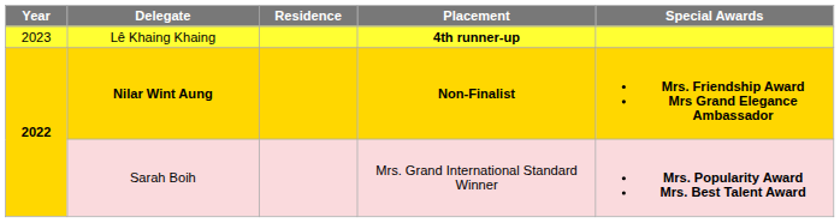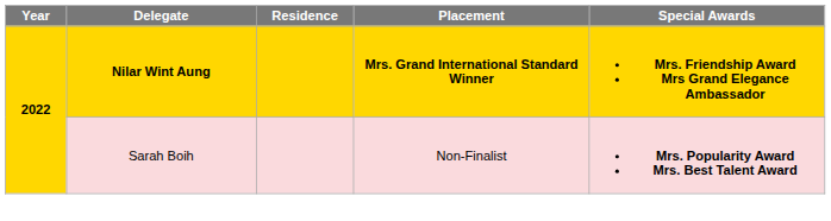- row: 2023 | Lê Khaing Khaing | 4th runner-up
Nilar Wint Aung | Placement: Non-Finalist -> Mrs. Grand International Standard Winner
Sarah Boih | Placement: Mrs. Grand International Standard Winner -> Non-Finalist
